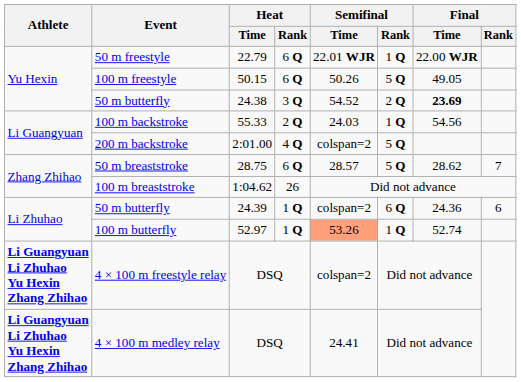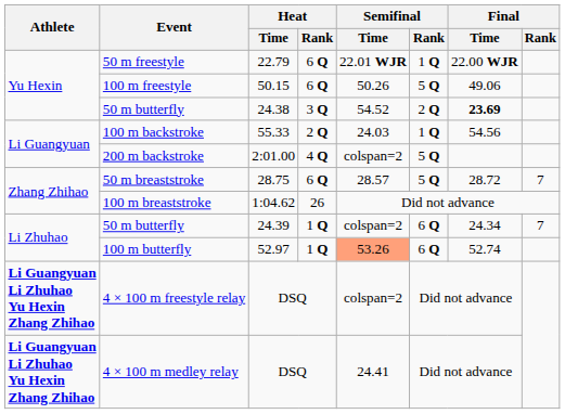100 m freestyle | Final / Time: 49.05 -> 49.06
50 m breaststroke | Final / Time: 28.62 -> 28.72
50 m butterfly / 24.39 | Final / Time: 24.36 -> 24.34
50 m butterfly / 24.39 | Final / Rank: 6 -> 7
100 m butterfly | Semifinal / Rank: 1 Q -> 6 Q
